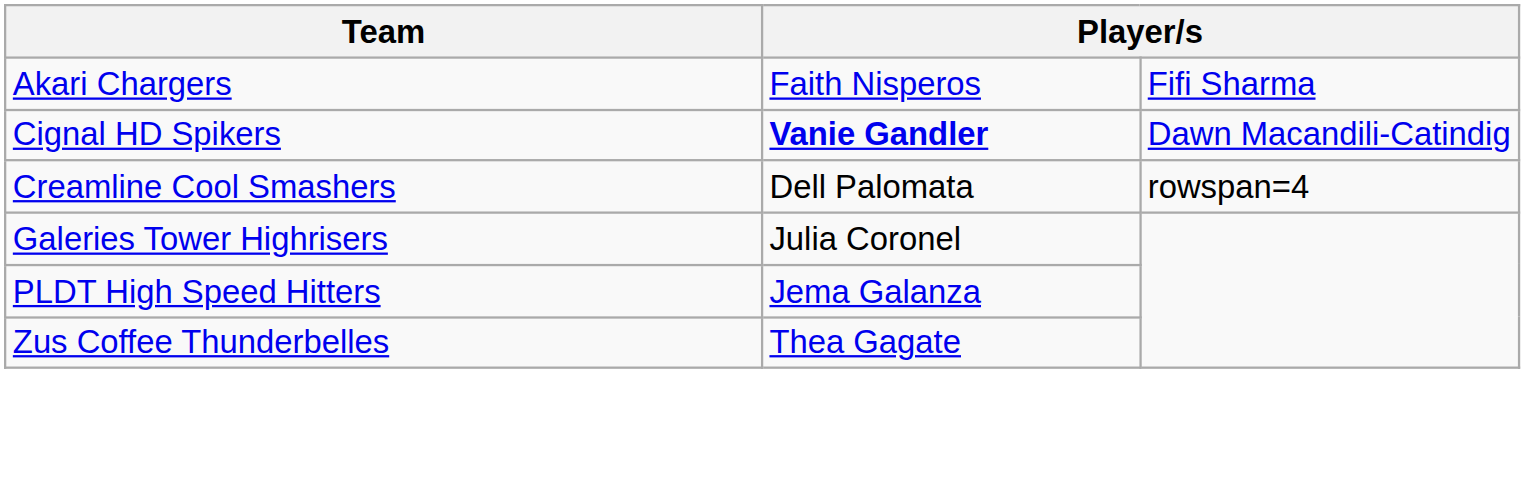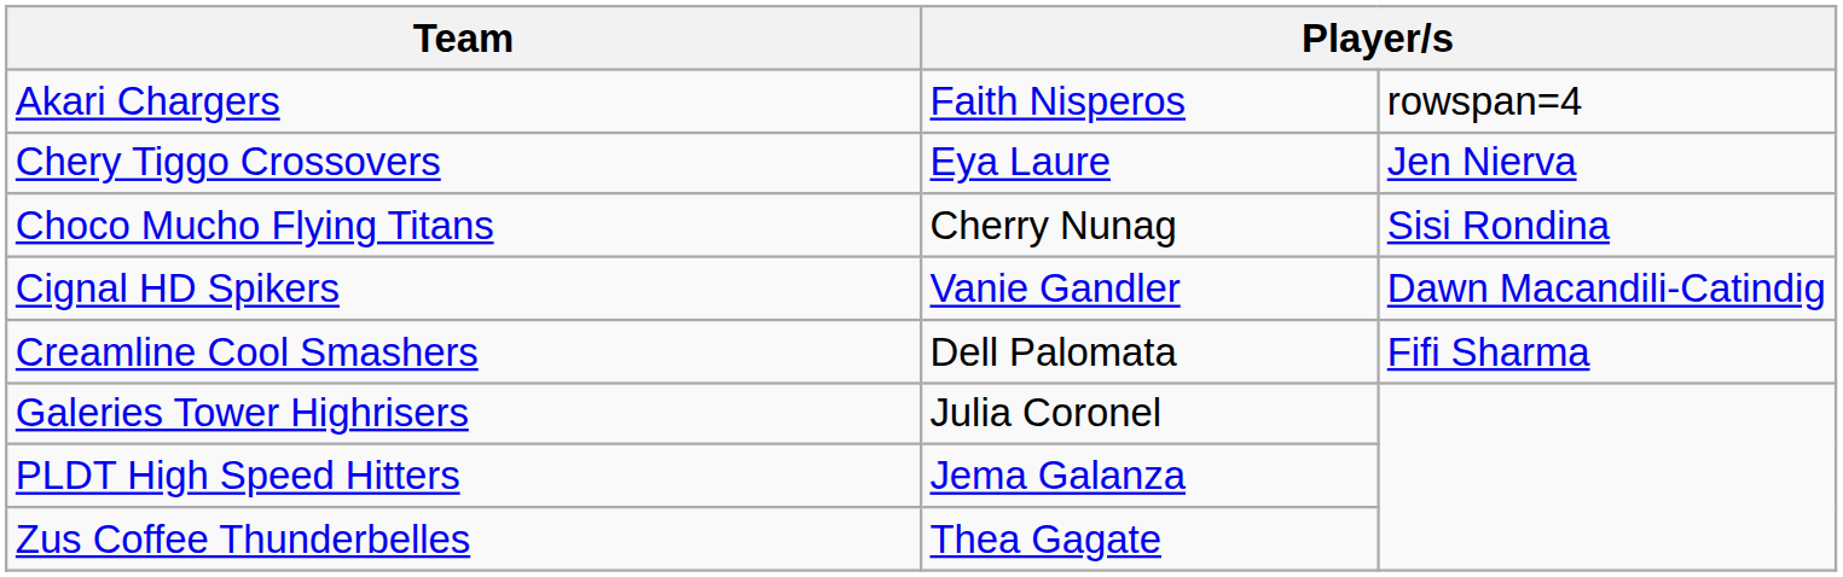Akari Chargers | column 3: Fifi Sharma -> rowspan=4
+ row: Chery Tiggo Crossovers | Eya Laure | Jen Nierva
+ row: Choco Mucho Flying Titans | Cherry Nunag | Sisi Rondina
Cignal HD Spikers | column 2: bold -> normal
Creamline Cool Smashers | column 3: rowspan=4 -> Fifi Sharma
